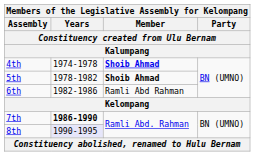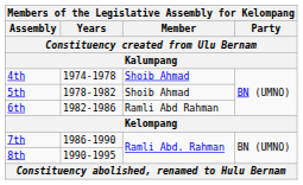4th | Member: bold -> normal
5th | Member: bold -> normal
7th | Years: bold -> normal
8th | Years: lavender background -> no background
